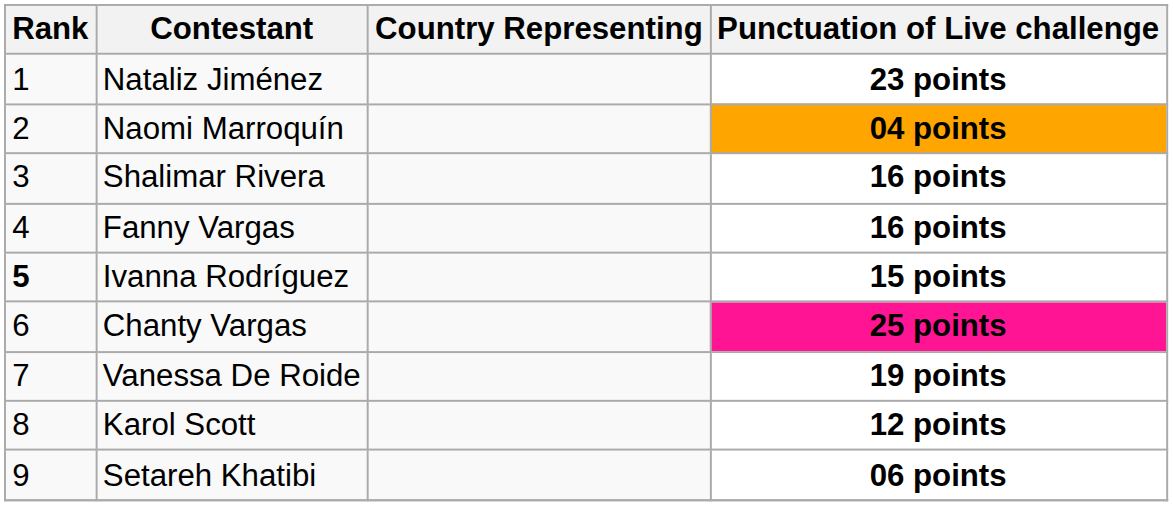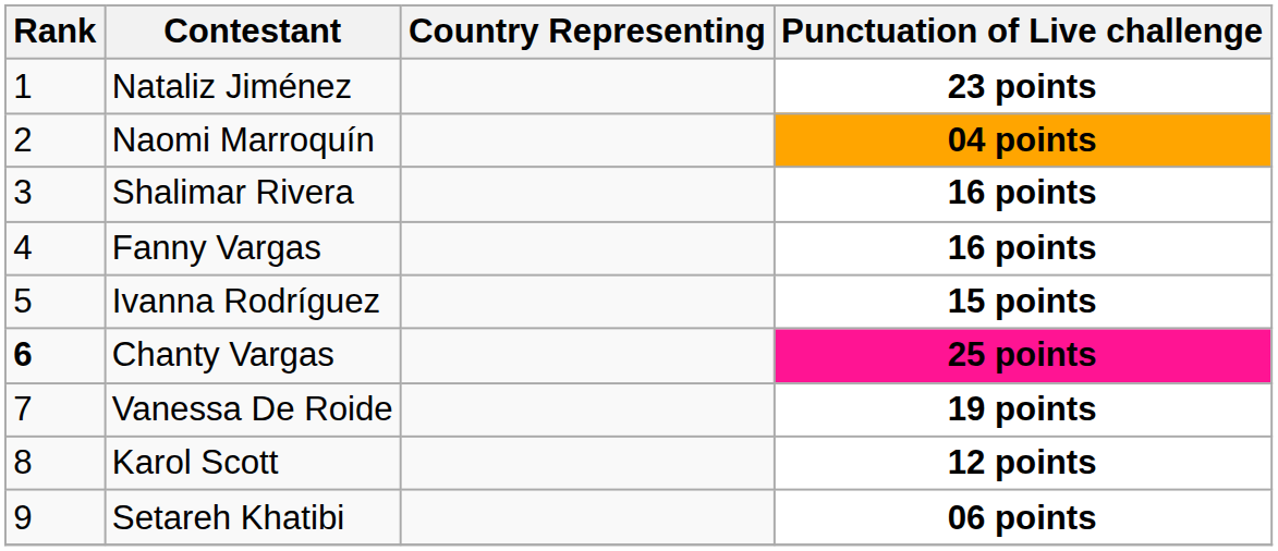Ivanna Rodríguez | Rank: bold -> normal
Chanty Vargas | Rank: normal -> bold
